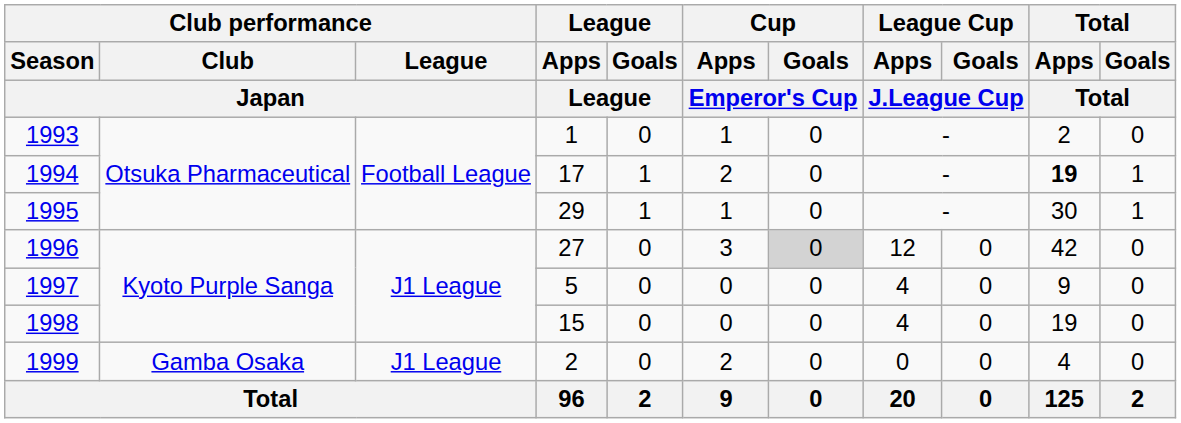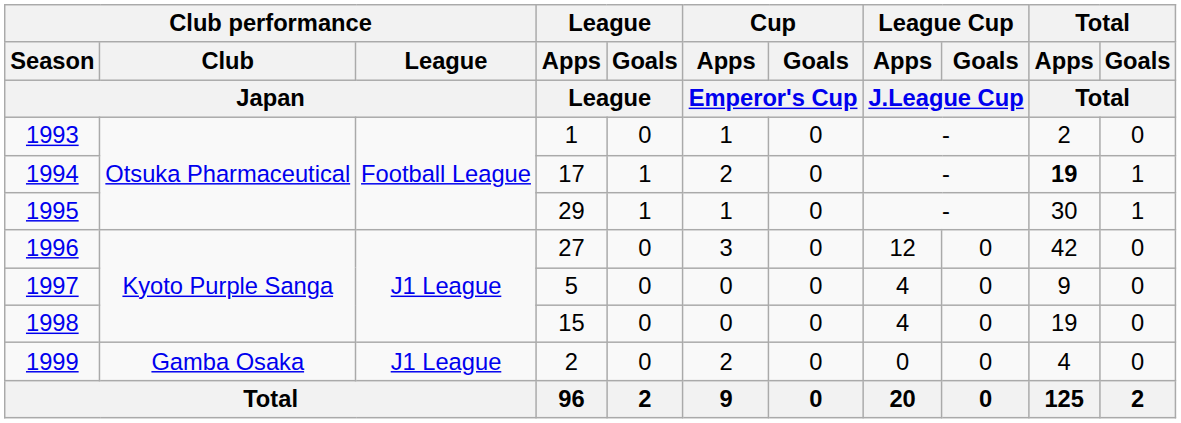1996 | Cup / Goals / Emperor's Cup: lightgrey background -> no background
